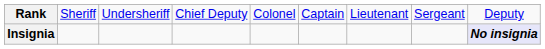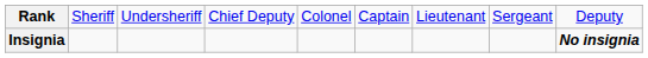Insignia | column 9: lavender background -> no background
